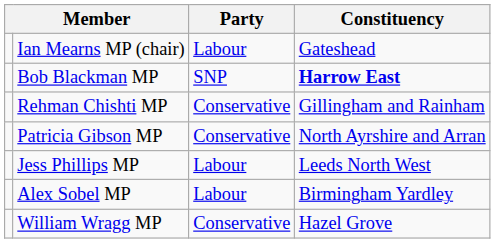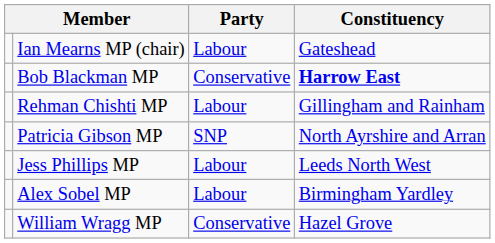Bob Blackman MP | Party: SNP -> Conservative
Rehman Chishti MP | Party: Conservative -> Labour
Patricia Gibson MP | Party: Conservative -> SNP
